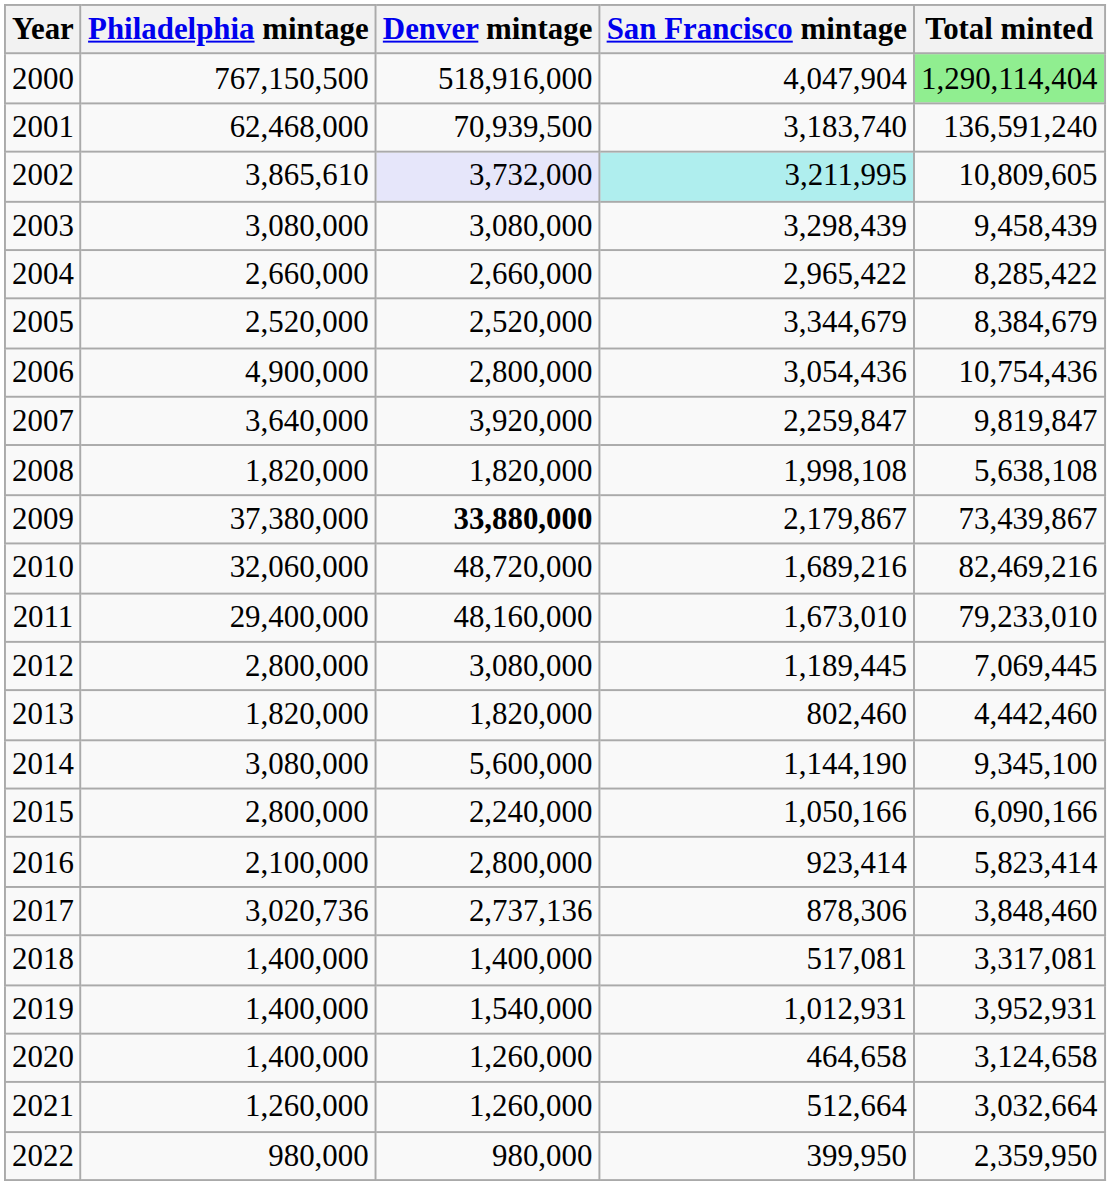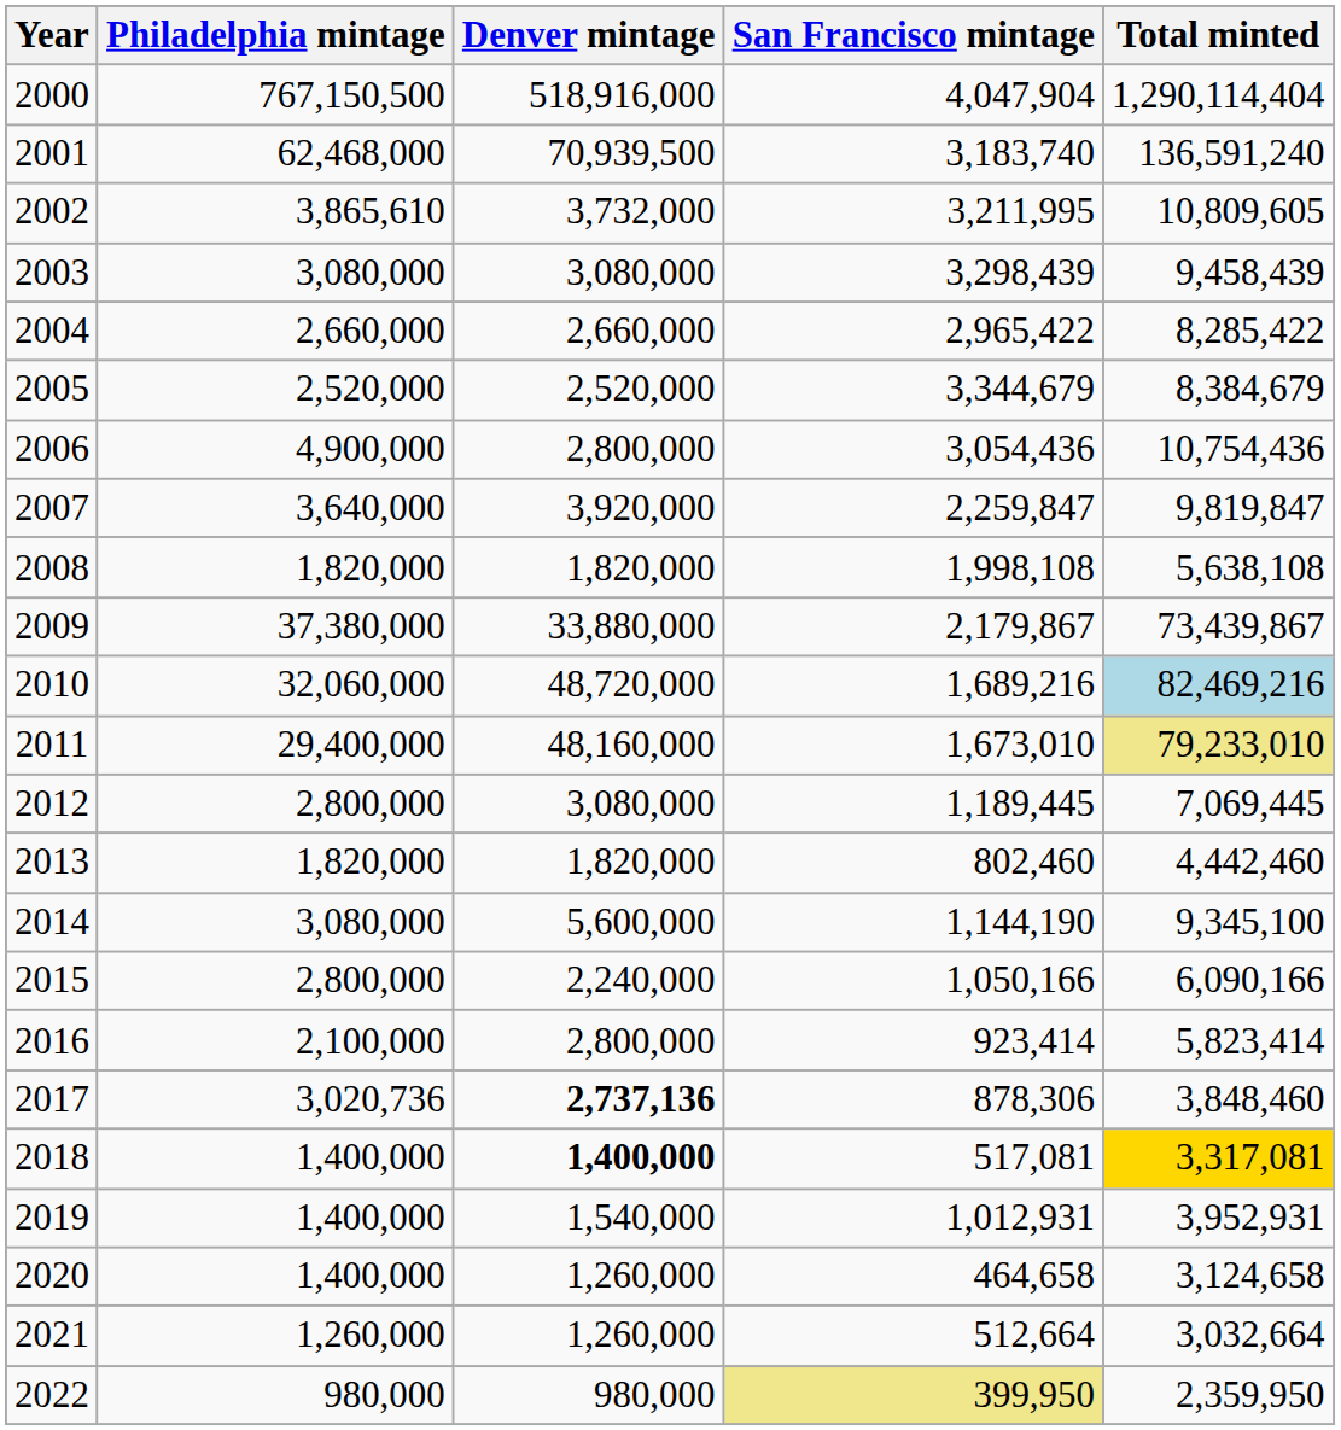2000 | Total minted: lightgreen background -> no background
2002 | Denver mintage: lavender background -> no background
2002 | San Francisco mintage: paleturquoise background -> no background
2009 | Denver mintage: bold -> normal
2010 | Total minted: no background -> lightblue background
2011 | Total minted: no background -> khaki background
2017 | Denver mintage: normal -> bold
2018 | Denver mintage: normal -> bold
2018 | Total minted: no background -> gold background
2022 | San Francisco mintage: no background -> khaki background
